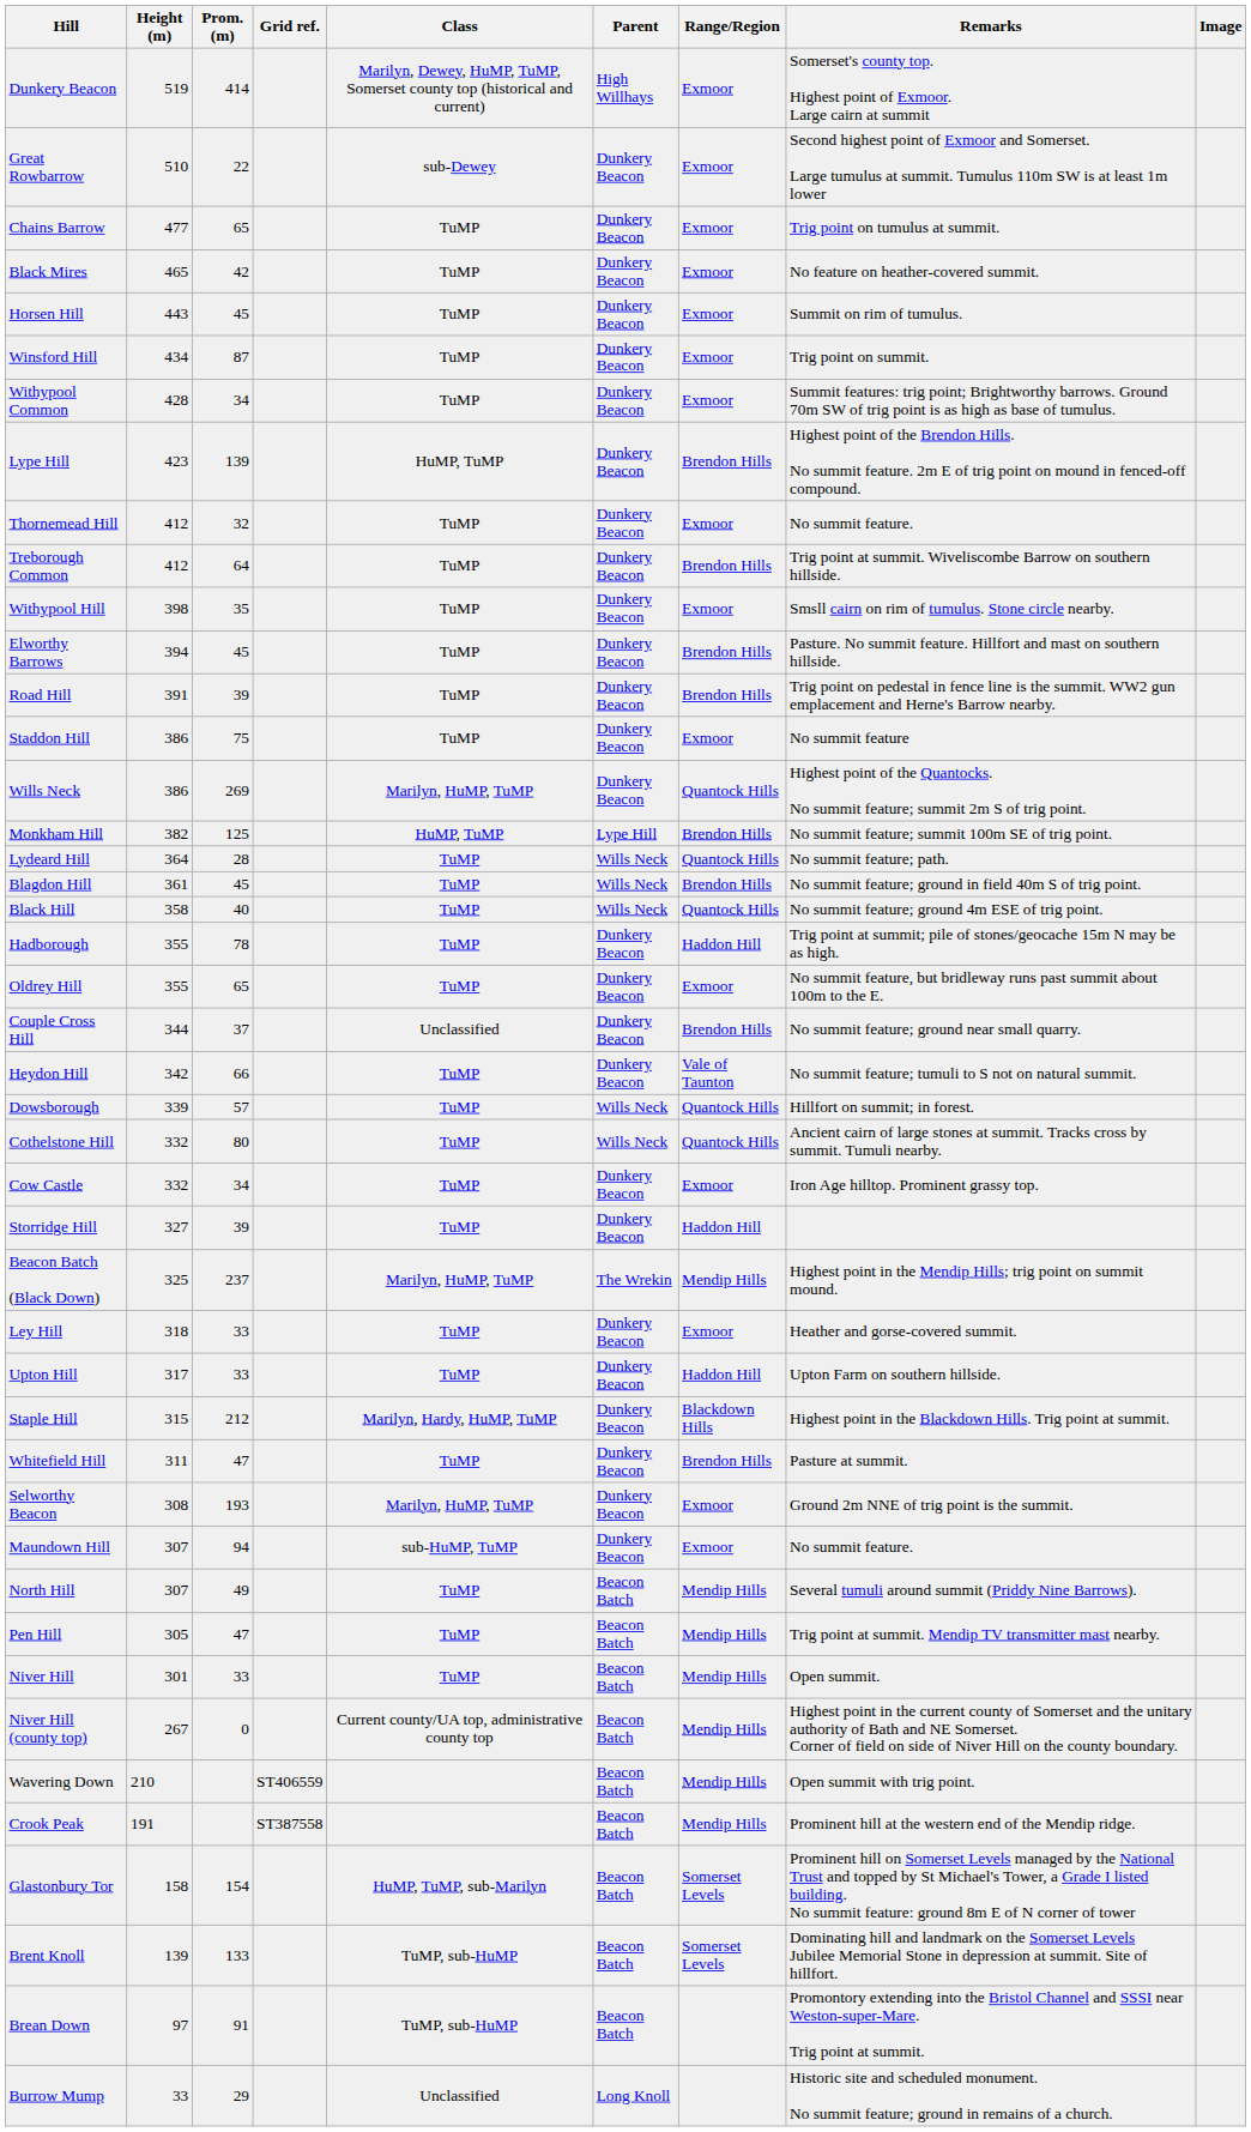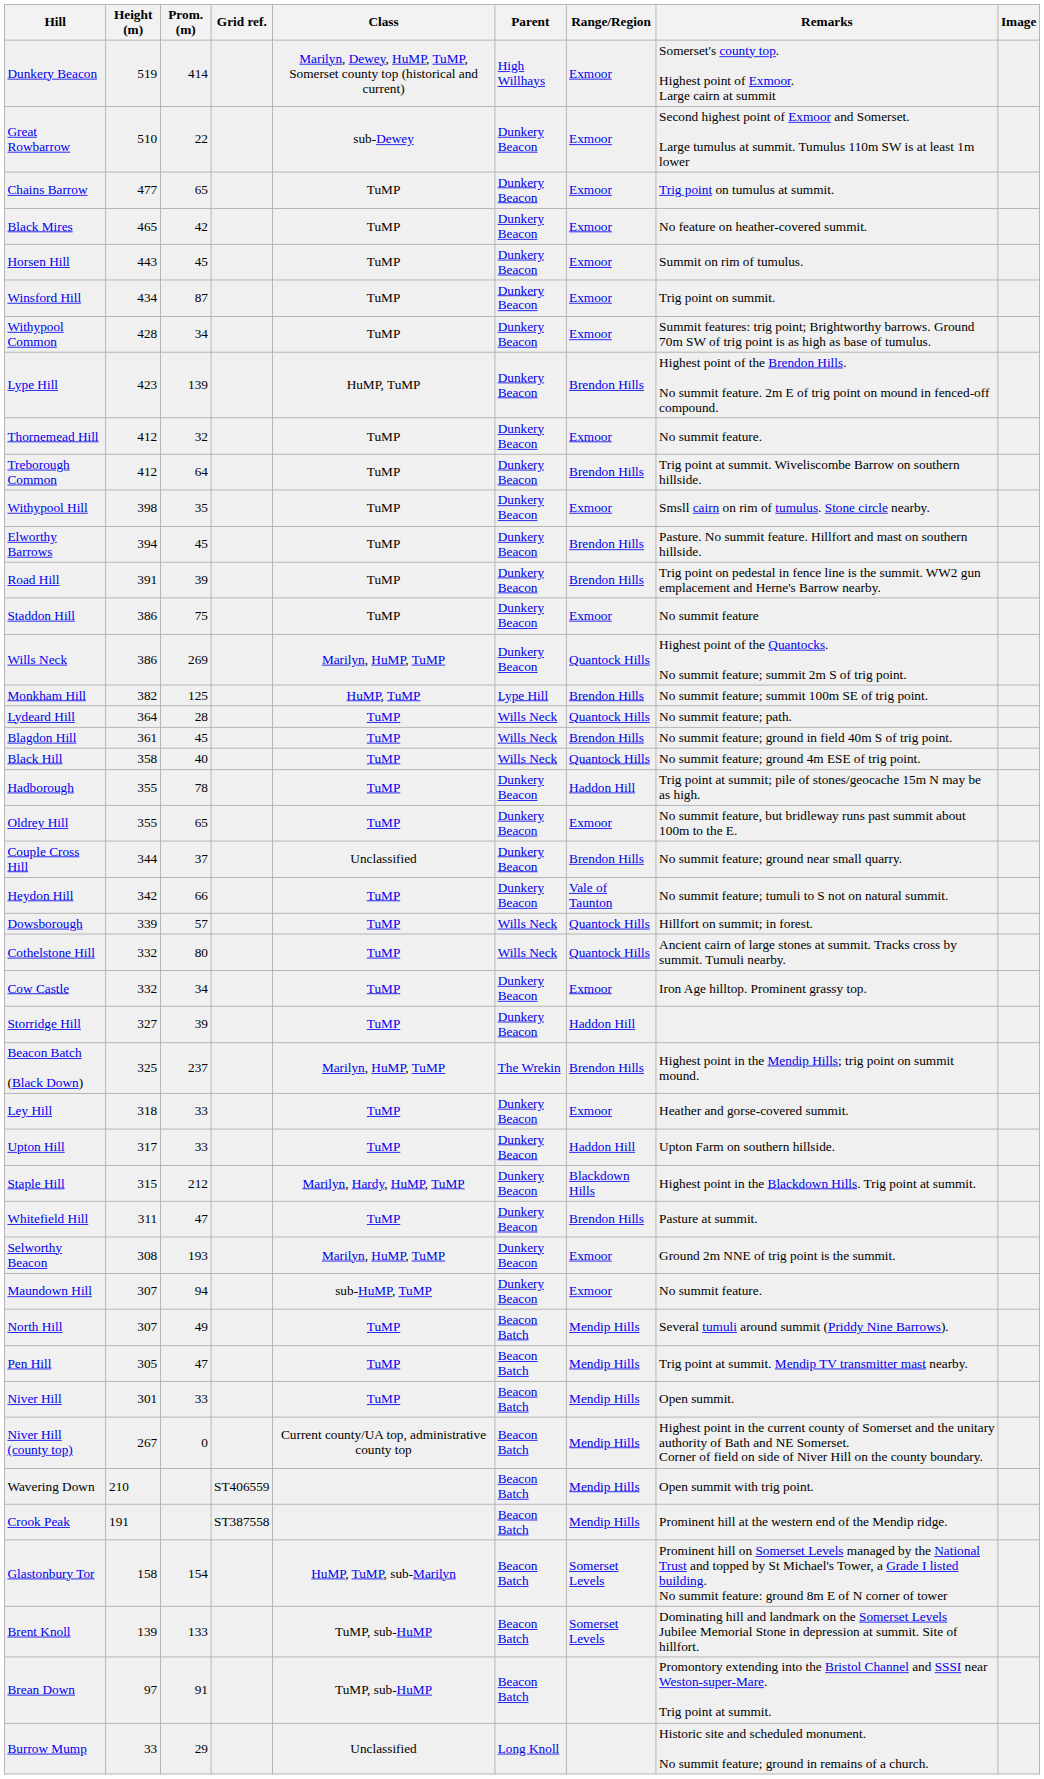Beacon Batch (Black Down) | Range/Region: Mendip Hills -> Brendon Hills
